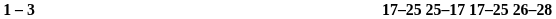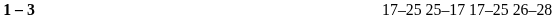row 1 | column 2: bold -> normal
